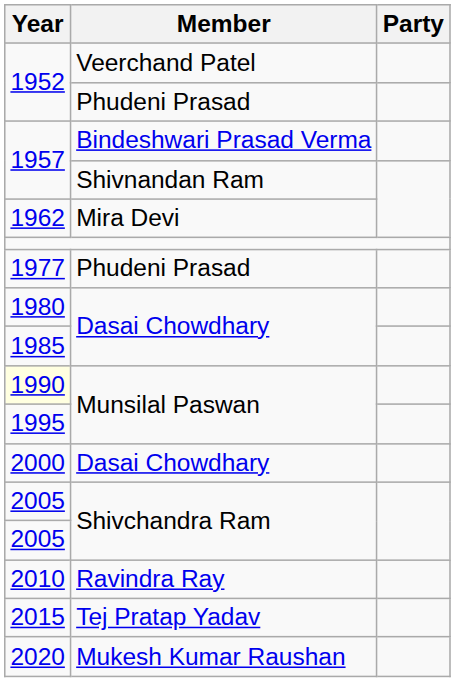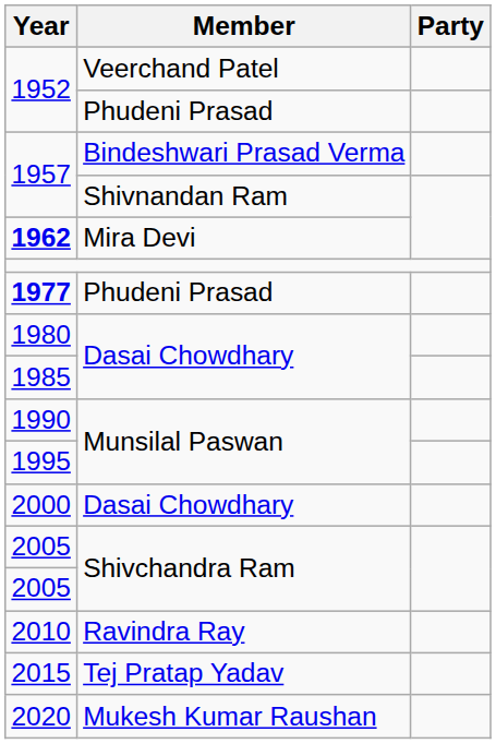1962 | Year: normal -> bold
1977 | Year: normal -> bold
1990 | Year: lightyellow background -> no background
